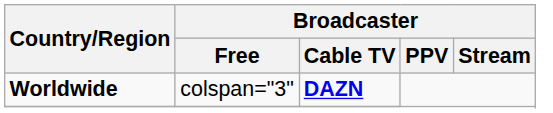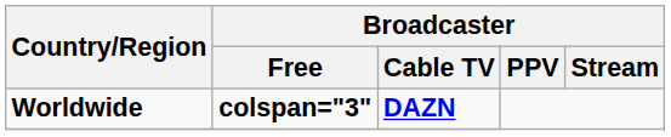Worldwide | Broadcaster / Free: normal -> bold
